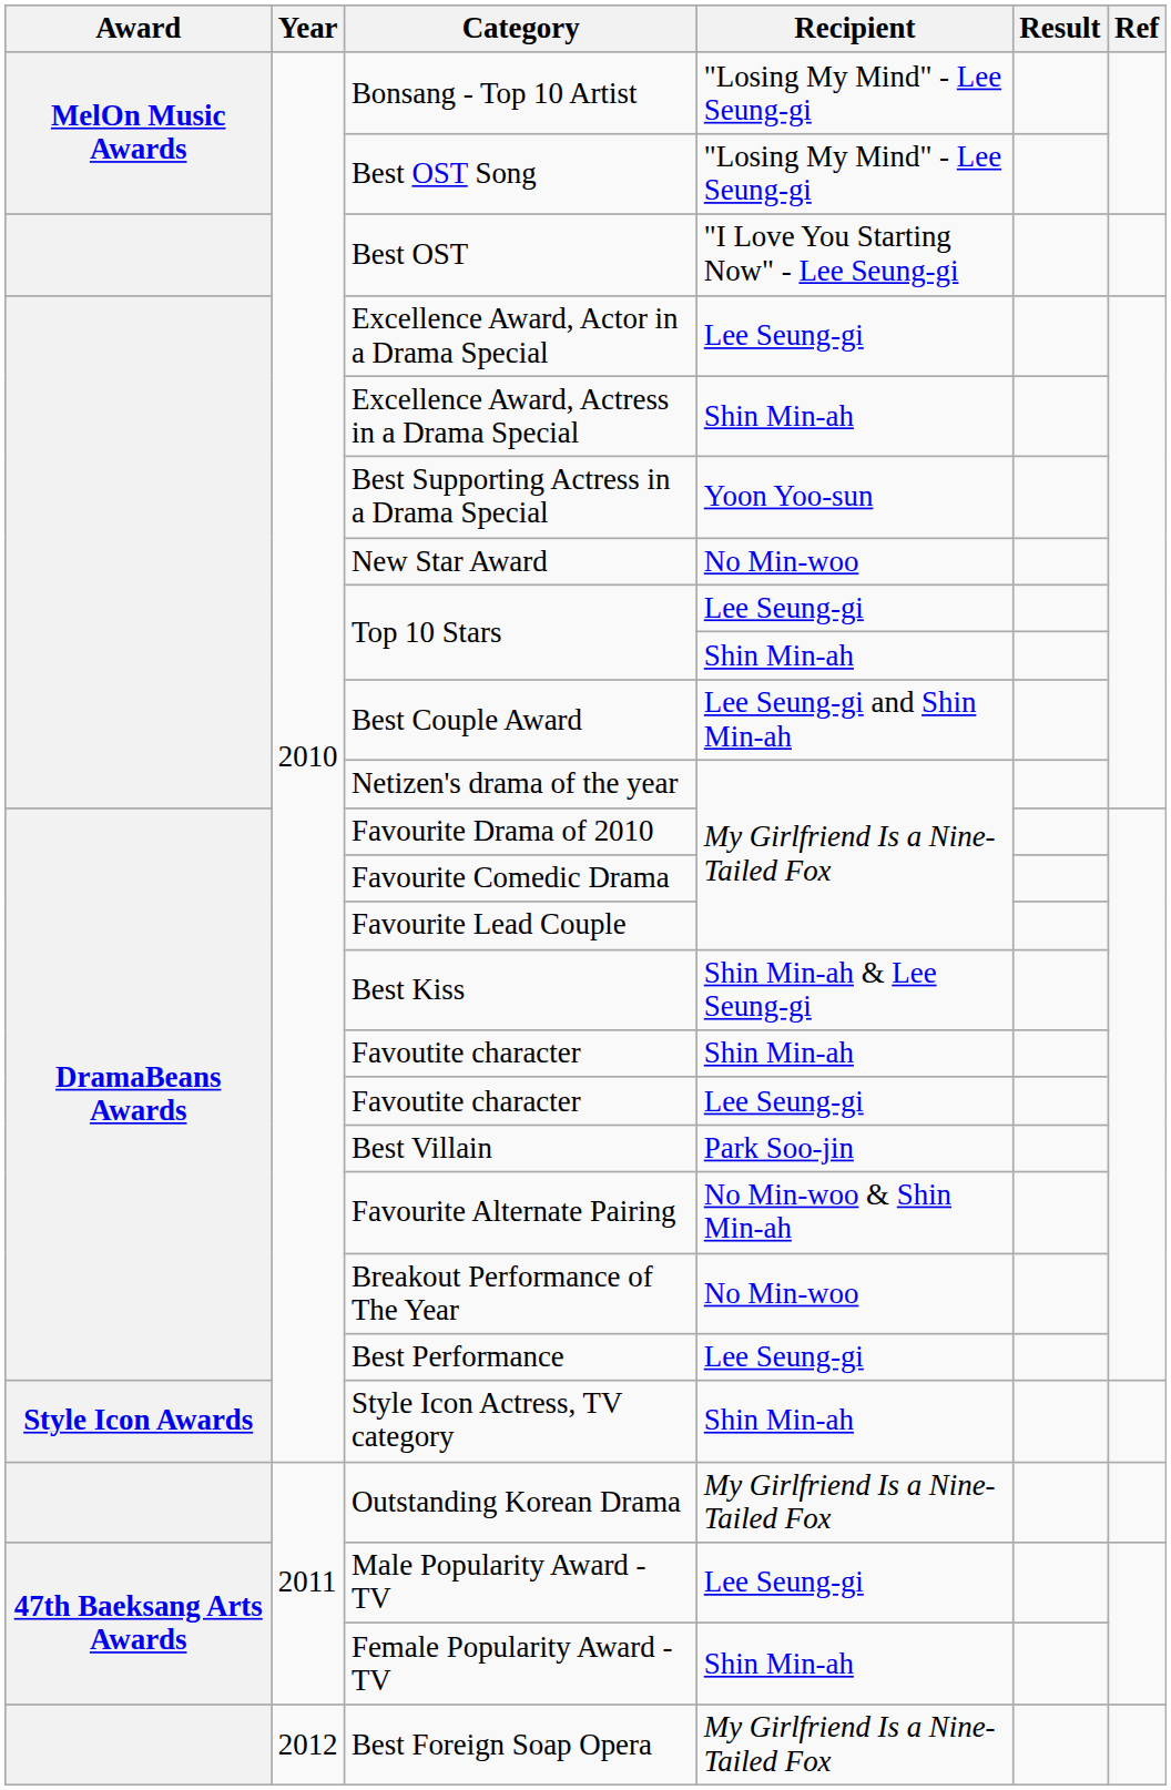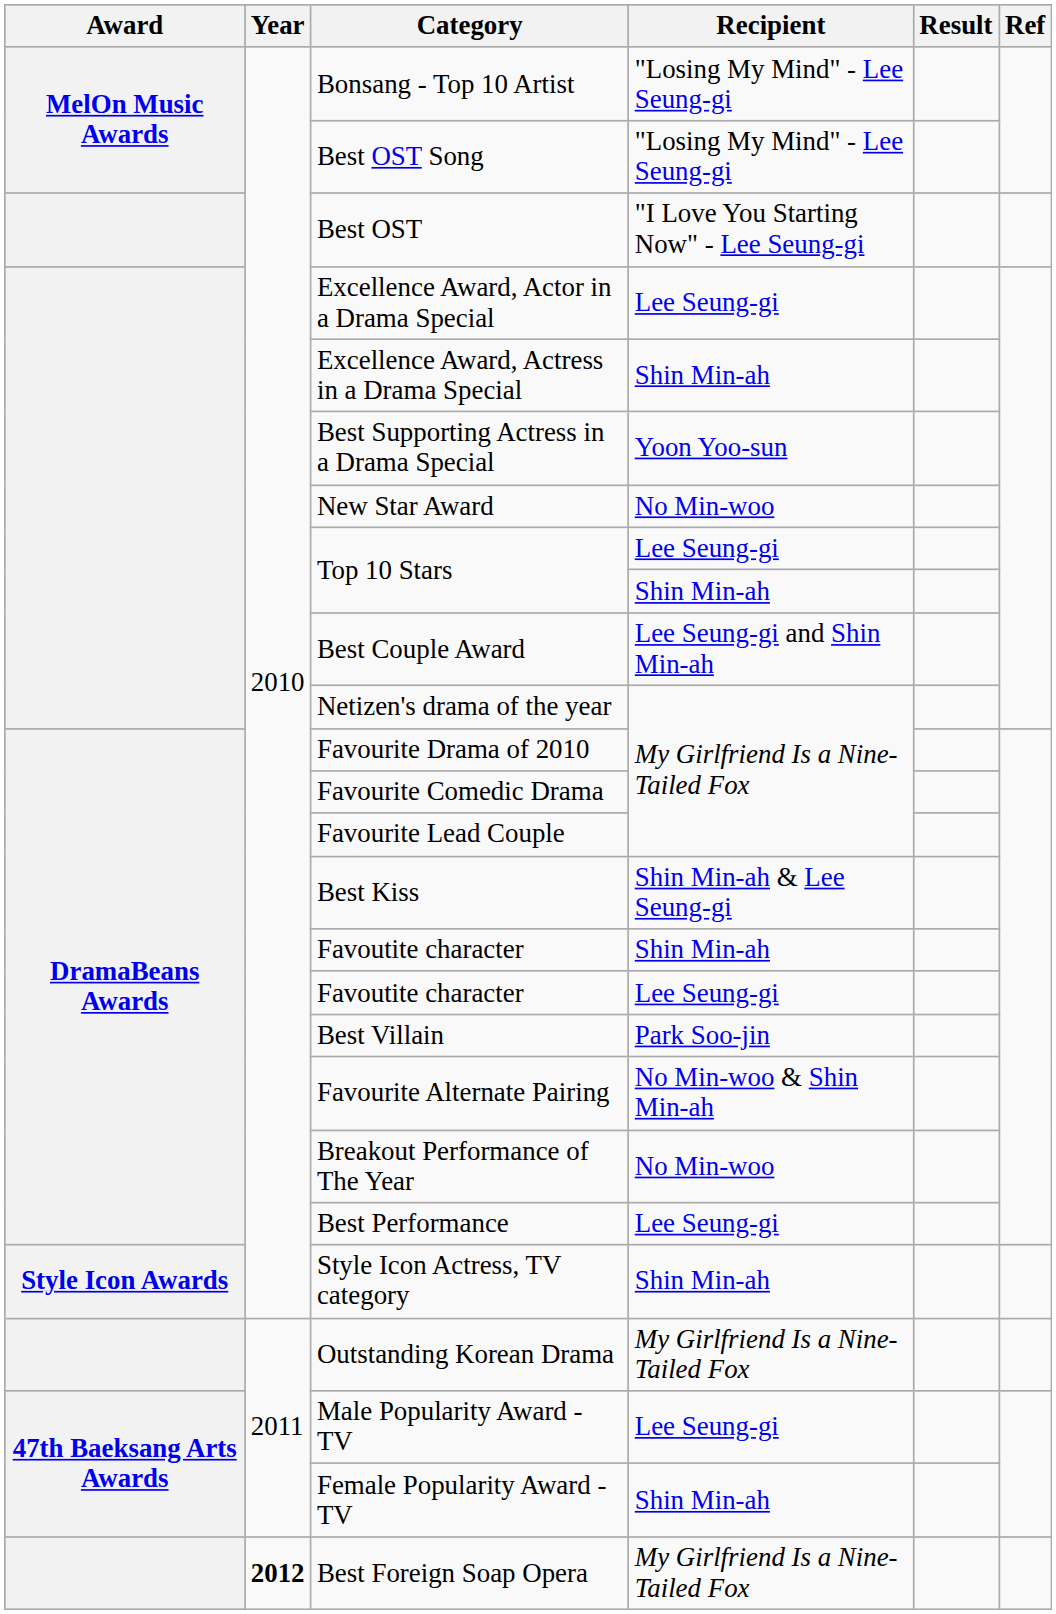Best Foreign Soap Opera | Year: normal -> bold
